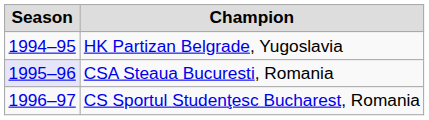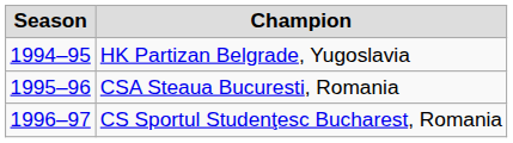CSA Steaua Bucuresti, Romania | column 1: lavender background -> no background
